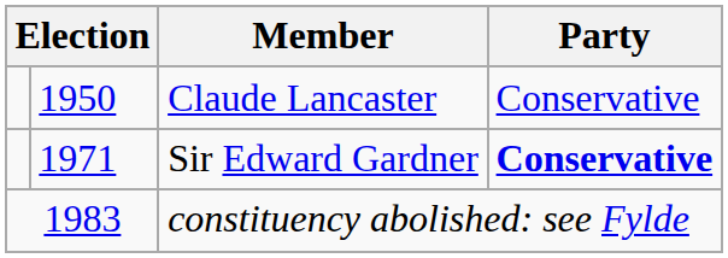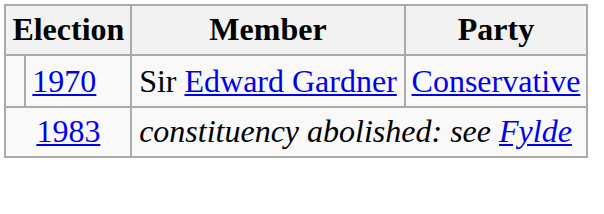- row: 1950 | Claude Lancaster | Conservative
Sir Edward Gardner | column 2: 1971 -> 1970
Sir Edward Gardner | Party: bold -> normal
